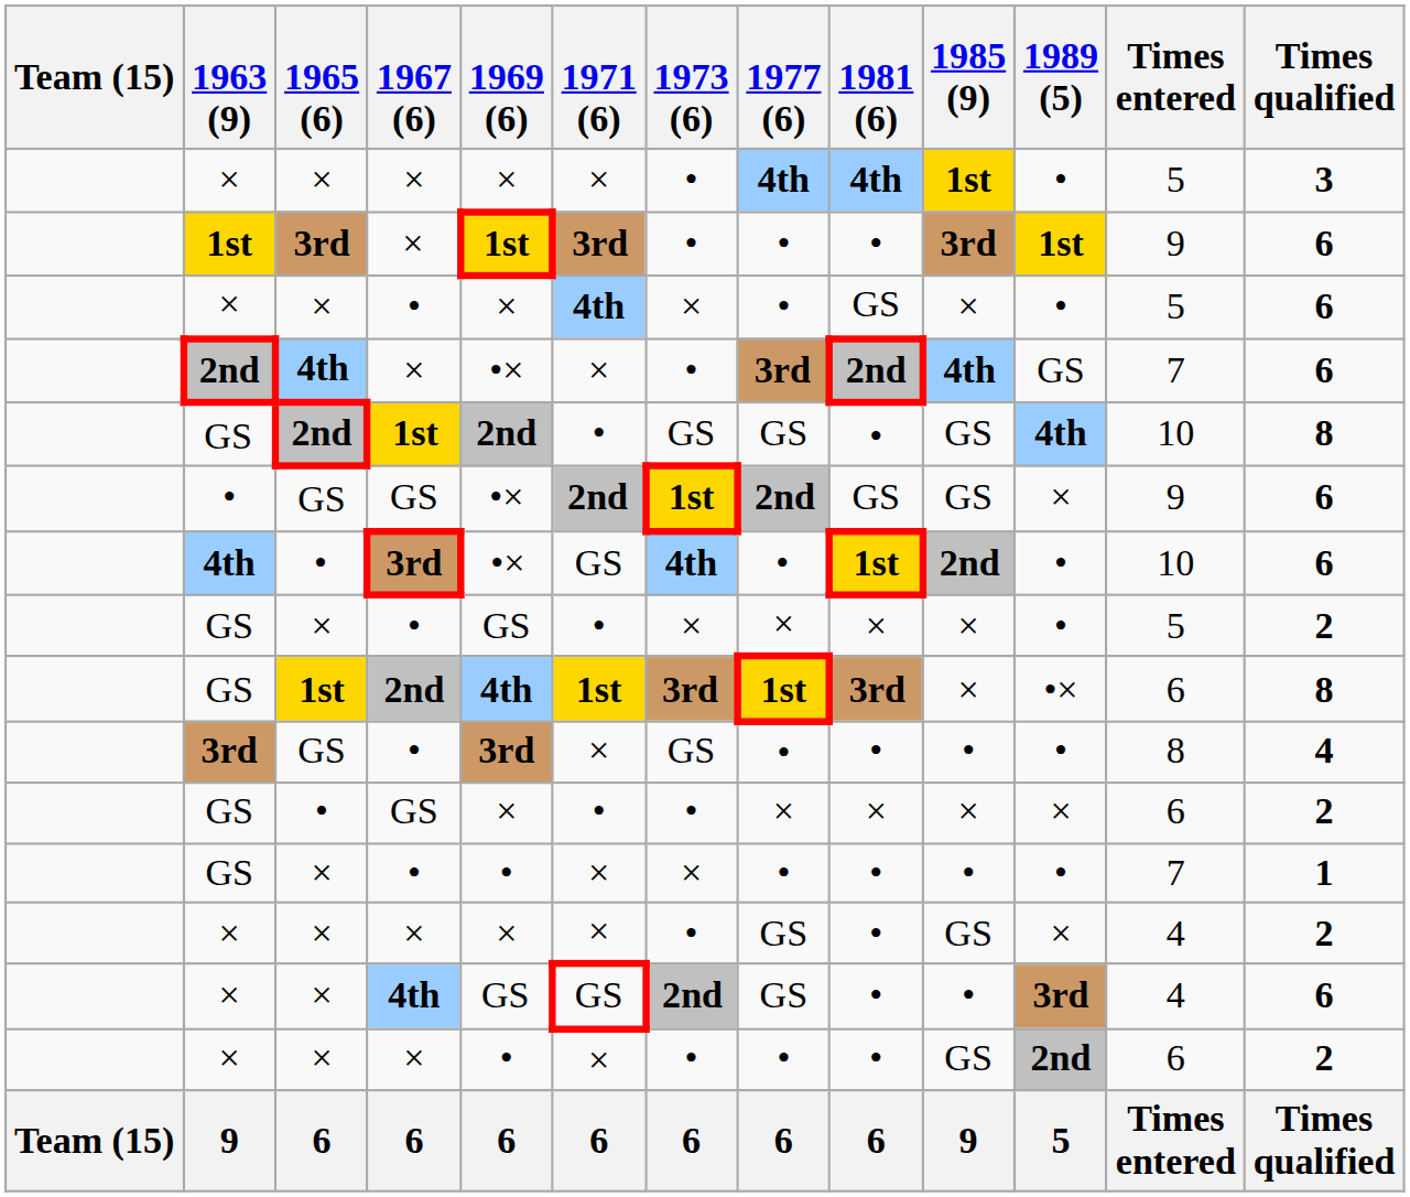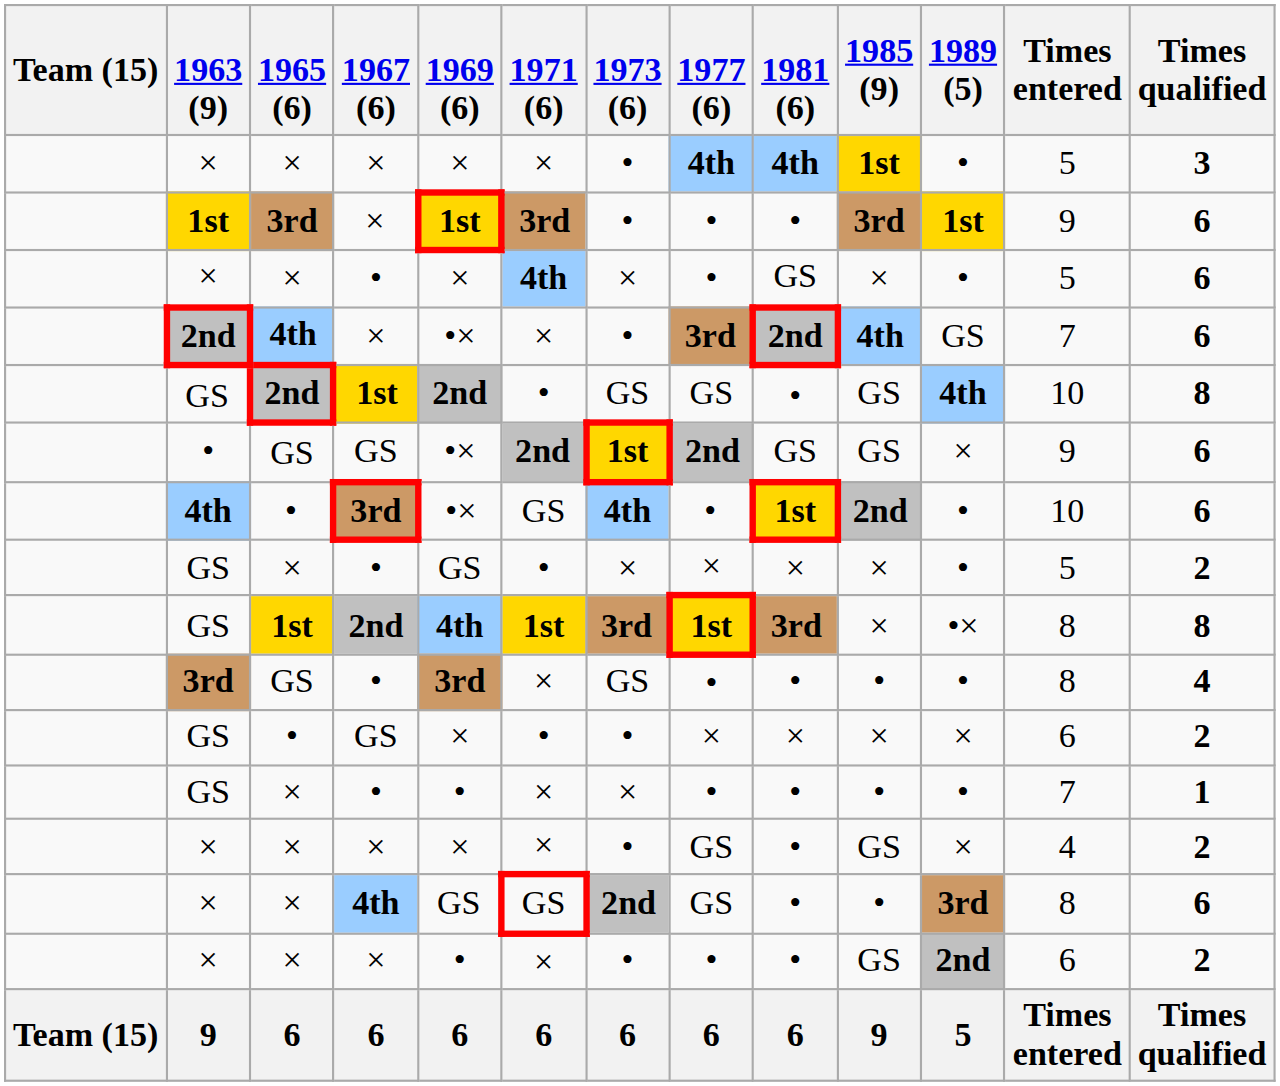row 10 | Times entered: 6 -> 8
row 15 | Times entered: 4 -> 8
